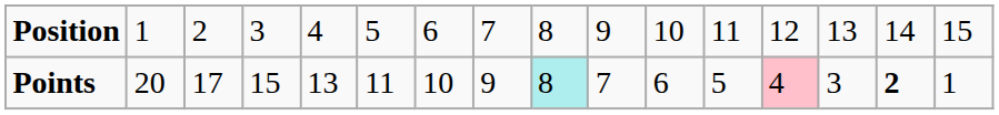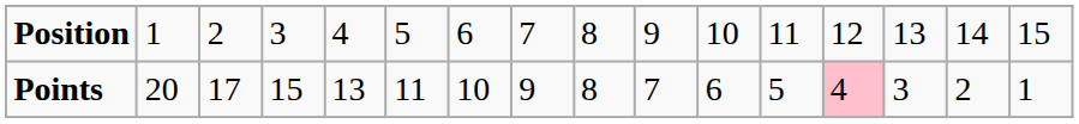Points | column 9: paleturquoise background -> no background
Points | column 15: bold -> normal
